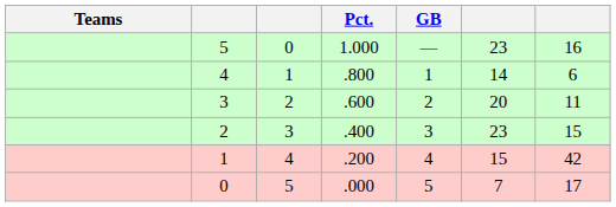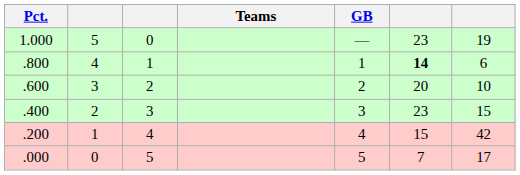columns swapped: Teams <-> Pct.
row 2 | column 7: 16 -> 19
row 3 | column 6: normal -> bold
row 4 | column 7: 11 -> 10
